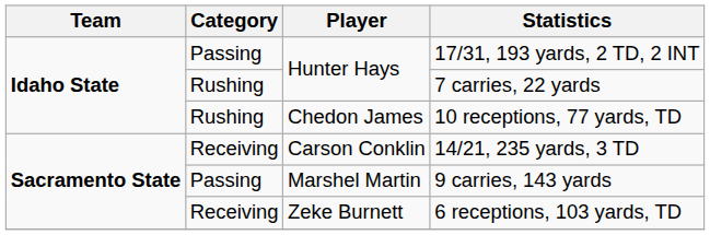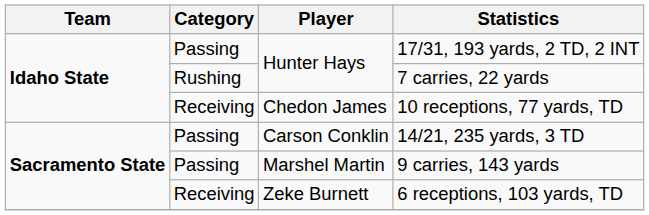10 receptions, 77 yards, TD | Category: Rushing -> Receiving
14/21, 235 yards, 3 TD | Category: Receiving -> Passing
